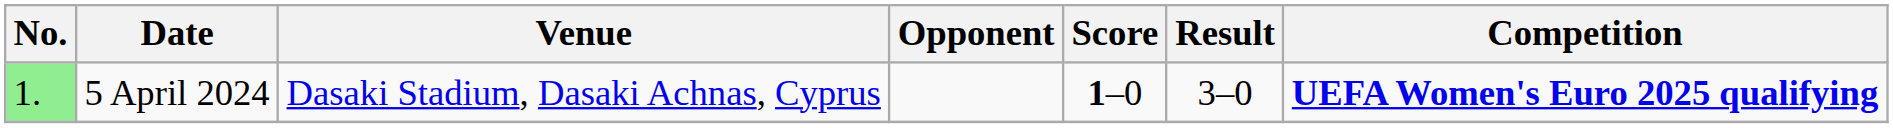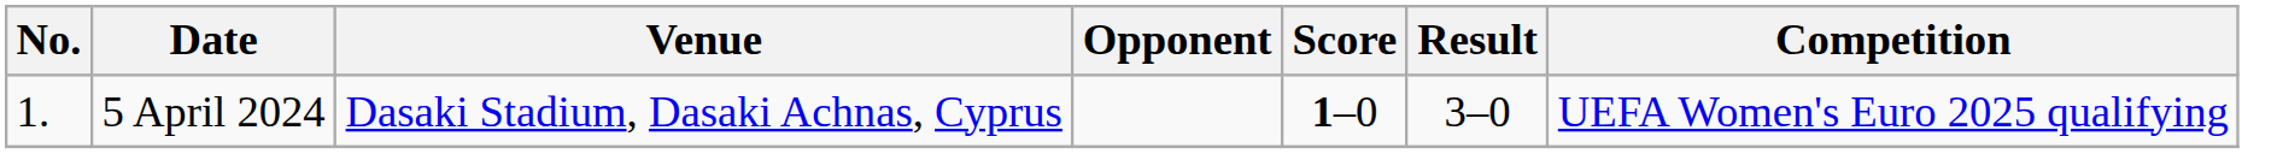5 April 2024 | No.: lightgreen background -> no background
5 April 2024 | Competition: bold -> normal
